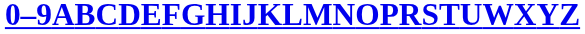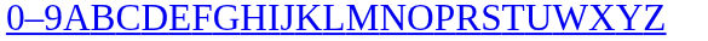row 1 | column 1: bold -> normal
